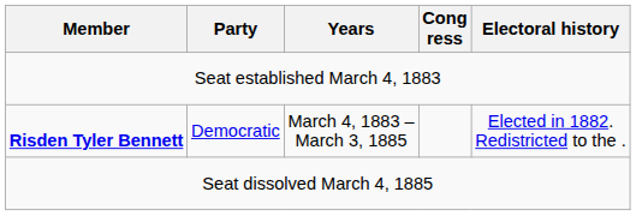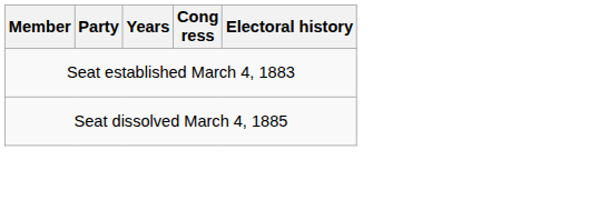- row: Risden Tyler Bennett | Democratic | March 4, 1883 – March 3, 1885 | Elected in 1882. Redistricted to the .
